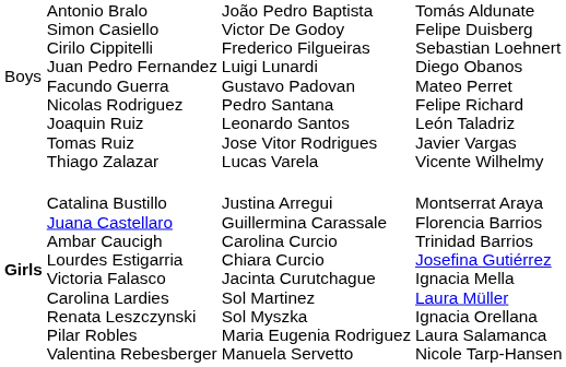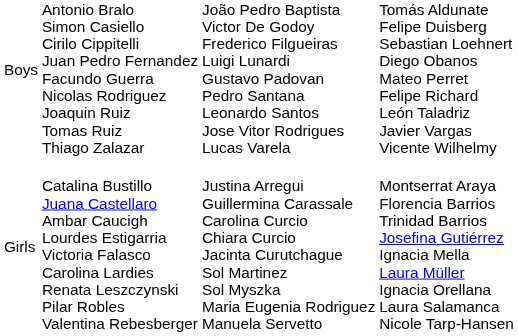Girls | column 1: bold -> normal
